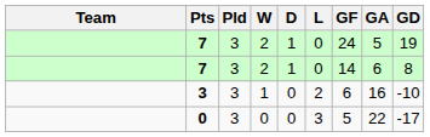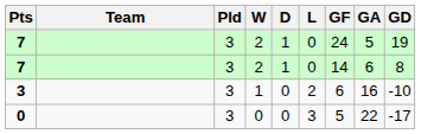columns swapped: Team <-> Pts
